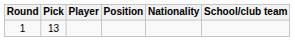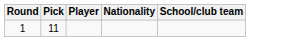- column: Position
1 | Pick: 13 -> 11
